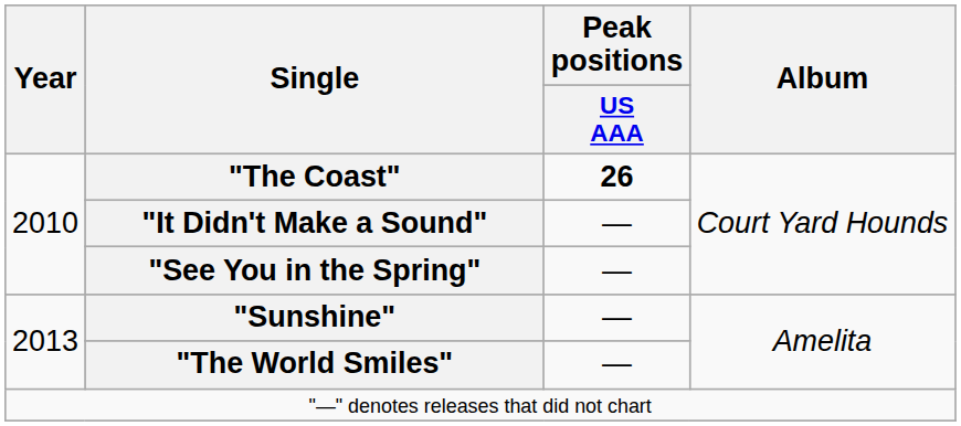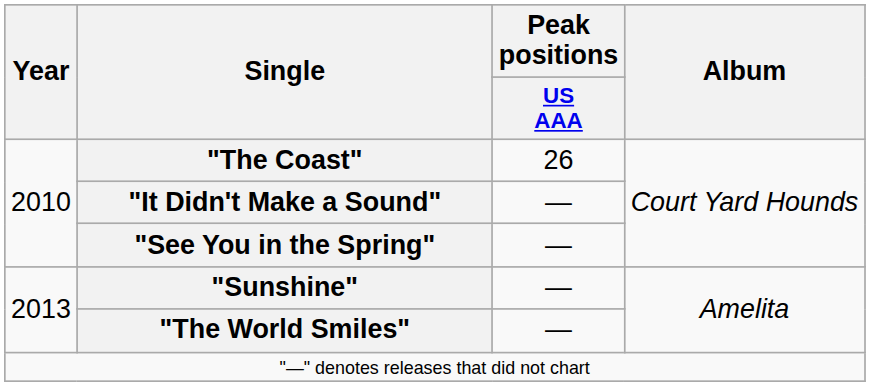"The Coast" | Peak positions / US AAA: bold -> normal
